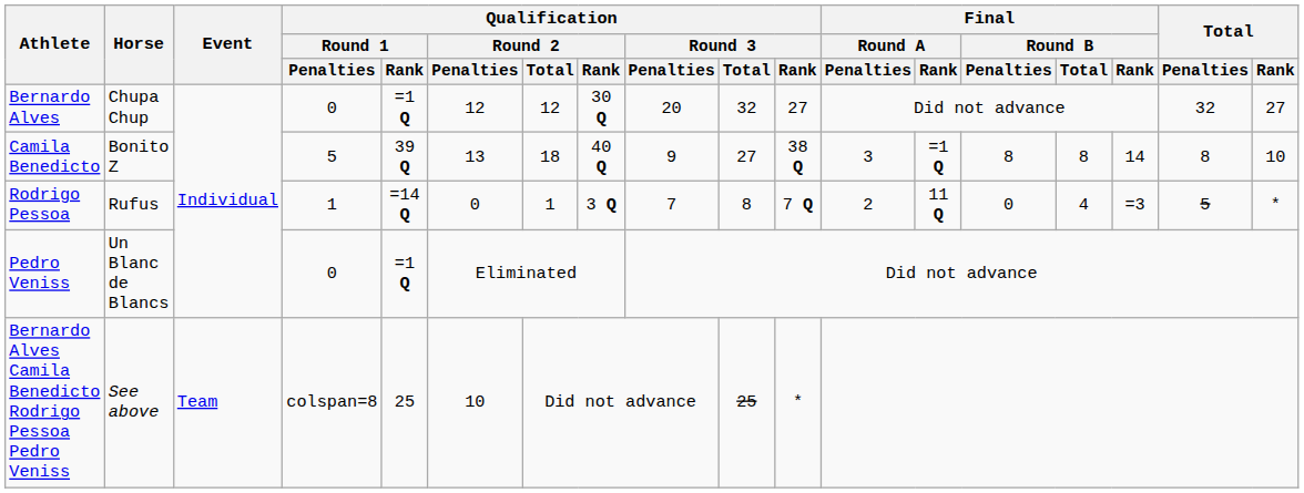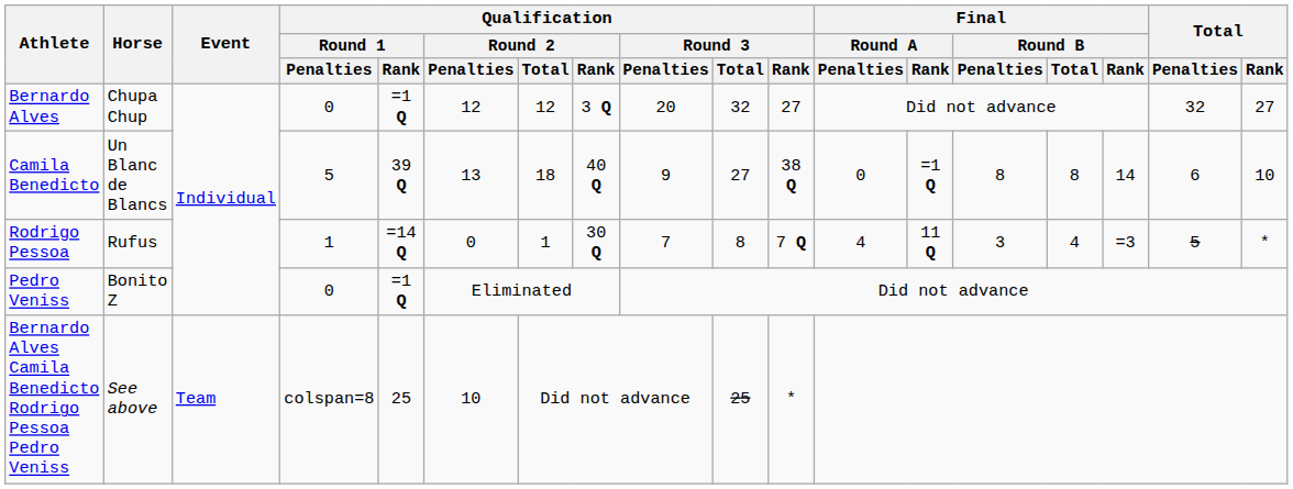Bernardo Alves | Qualification / Round 2 / Rank: 30 Q -> 3 Q
Camila Benedicto | Horse: Bonito Z -> Un Blanc de Blancs
Camila Benedicto | Final / Round A / Penalties: 3 -> 0
Camila Benedicto | Total / Penalties: 8 -> 6
Rodrigo Pessoa | Qualification / Round 2 / Rank: 3 Q -> 30 Q
Rodrigo Pessoa | Final / Round A / Penalties: 2 -> 4
Rodrigo Pessoa | Final / Round B / Penalties: 0 -> 3
Pedro Veniss | Horse: Un Blanc de Blancs -> Bonito Z
